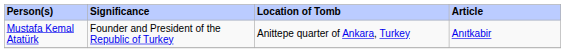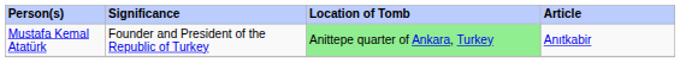Mustafa Kemal Atatürk | Location of Tomb: no background -> lightgreen background
